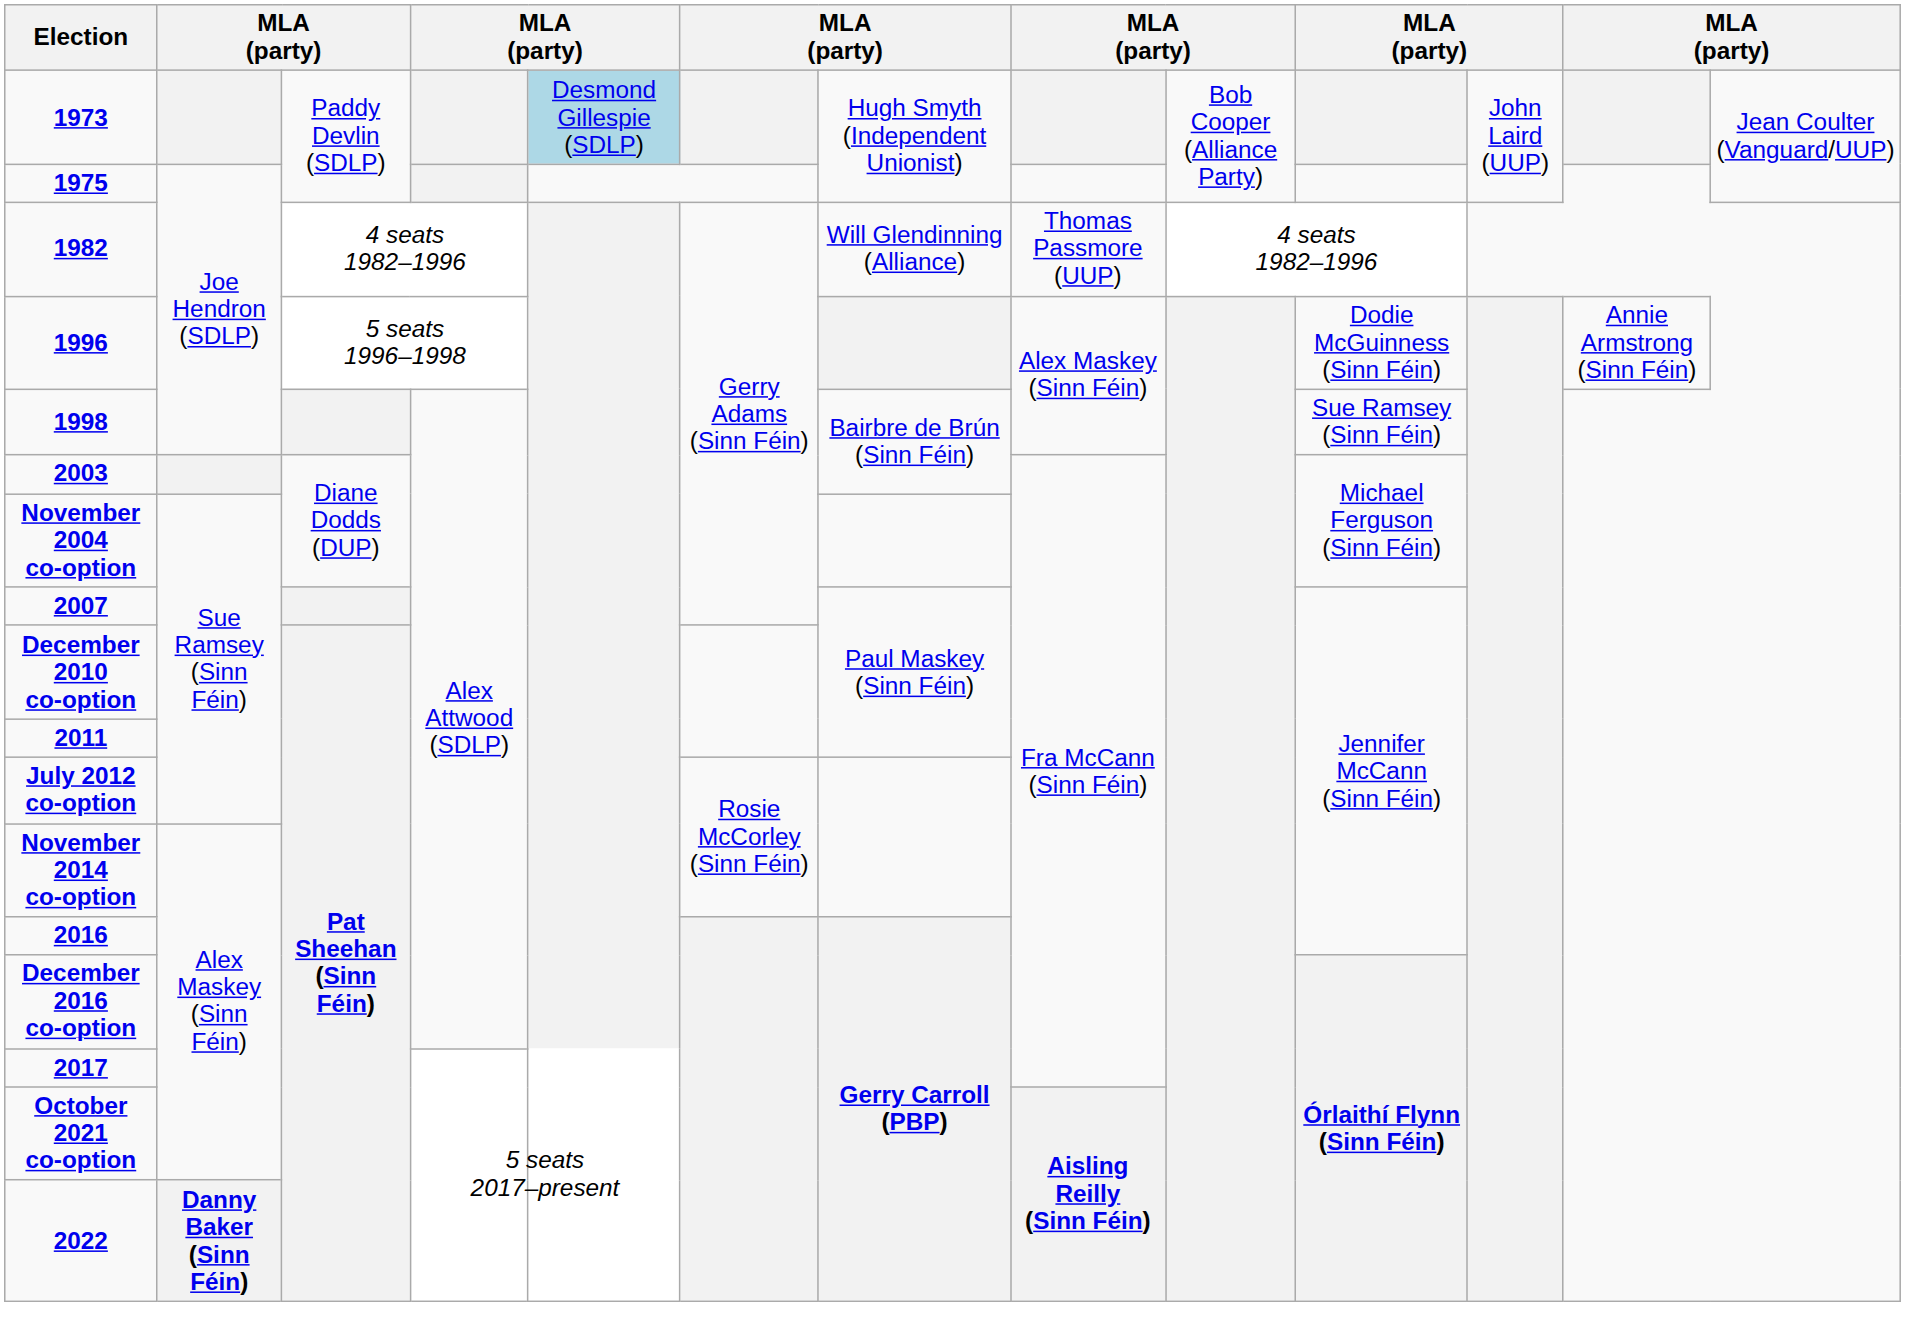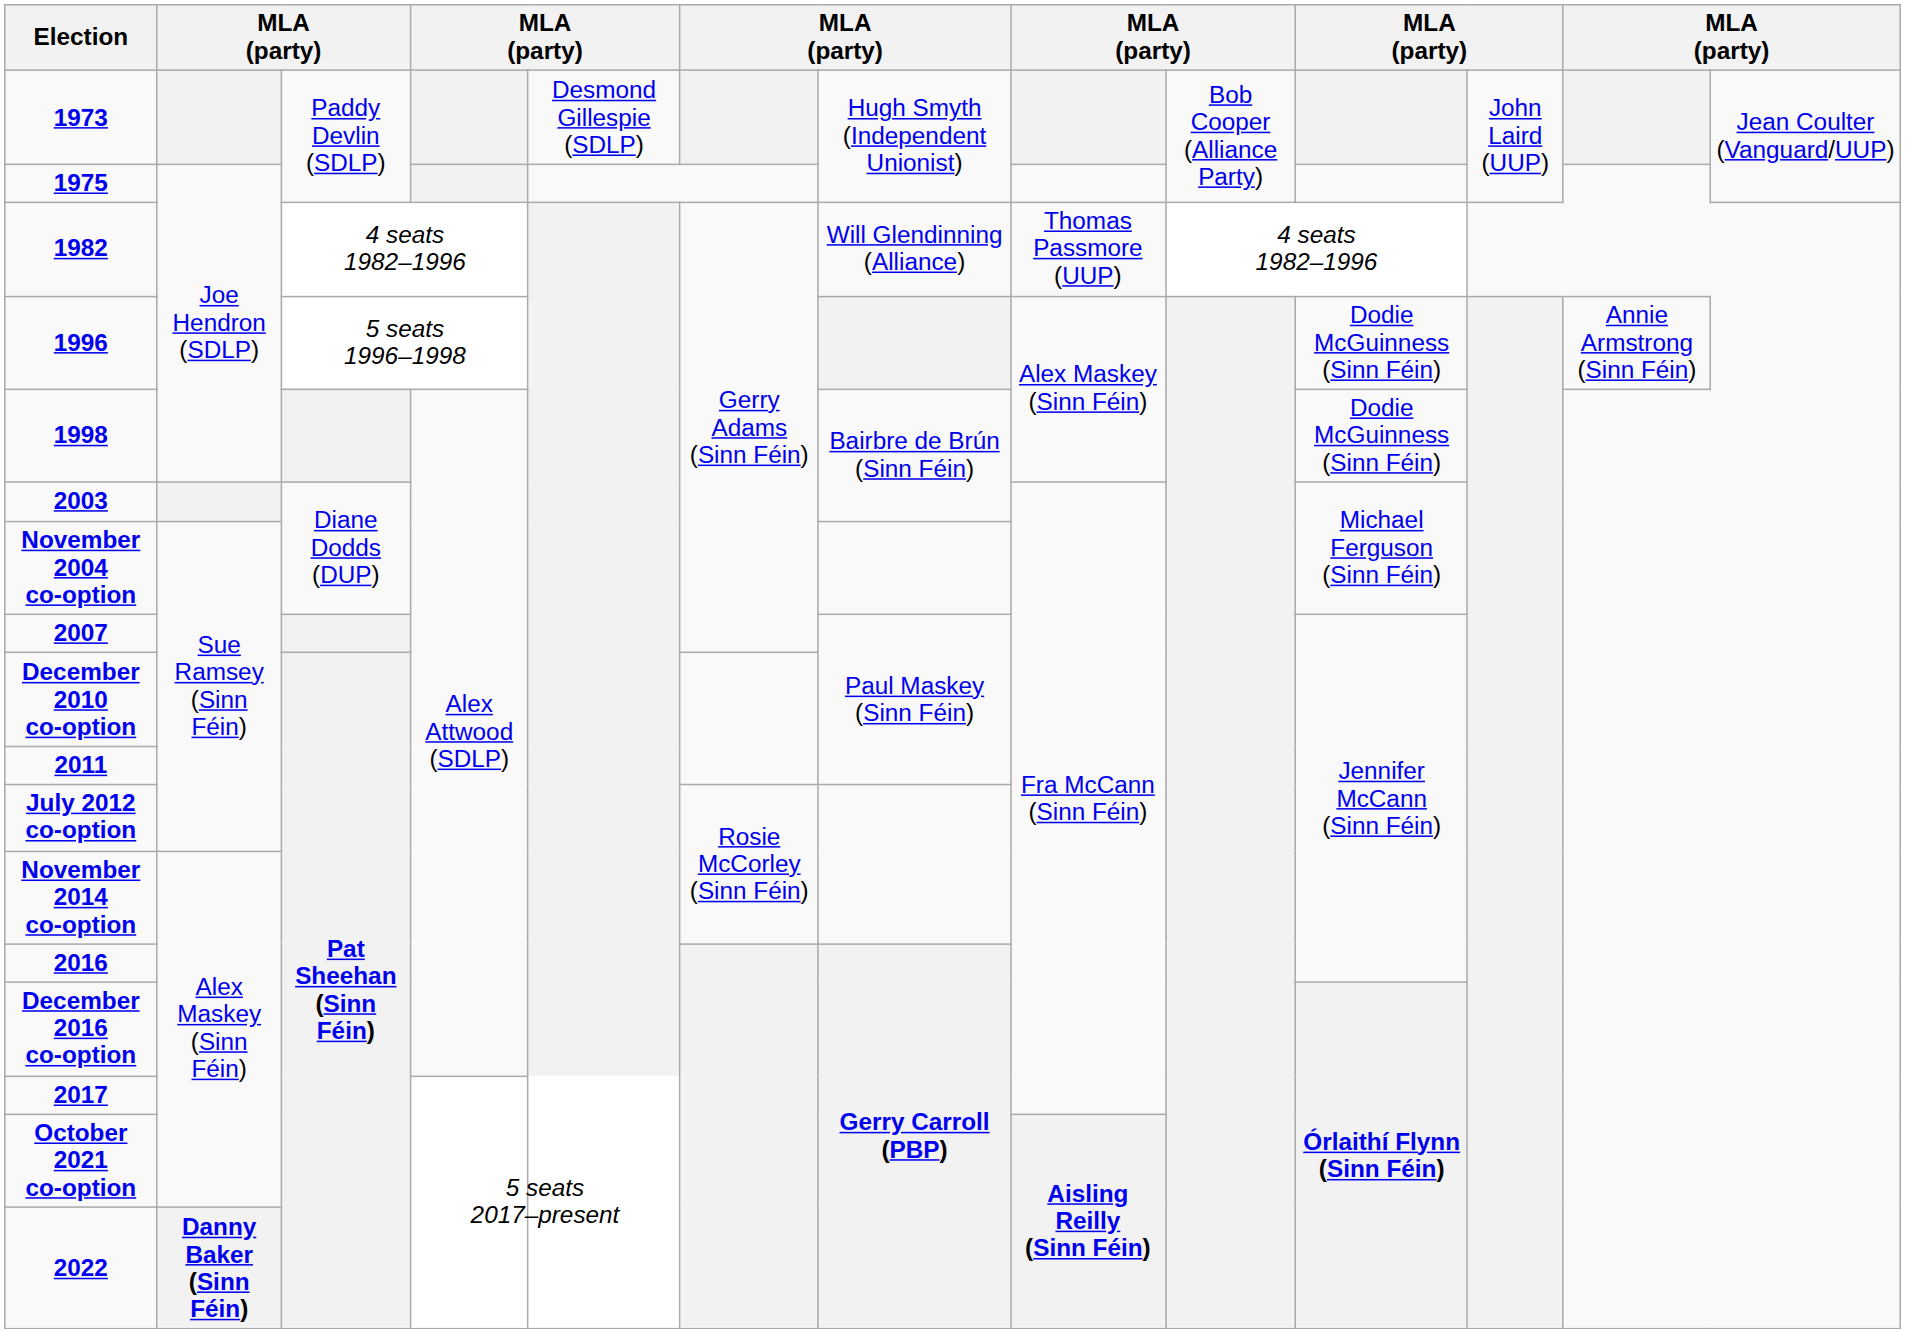1973 | column 5: lightblue background -> no background
1998 | column 10: Sue Ramsey (Sinn Féin) -> Dodie McGuinness (Sinn Féin)
